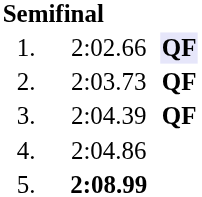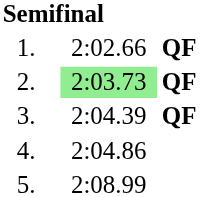1. | column 3: lavender background -> no background
2. | column 2: no background -> lightgreen background
5. | column 2: bold -> normal
